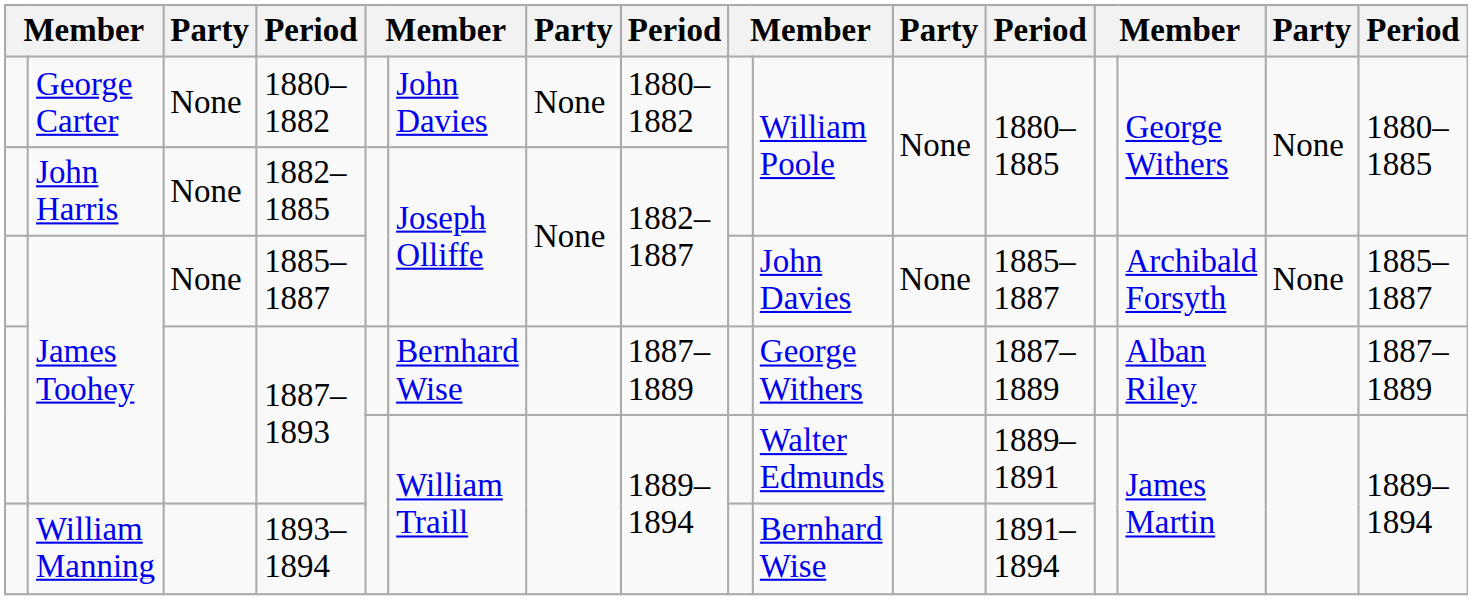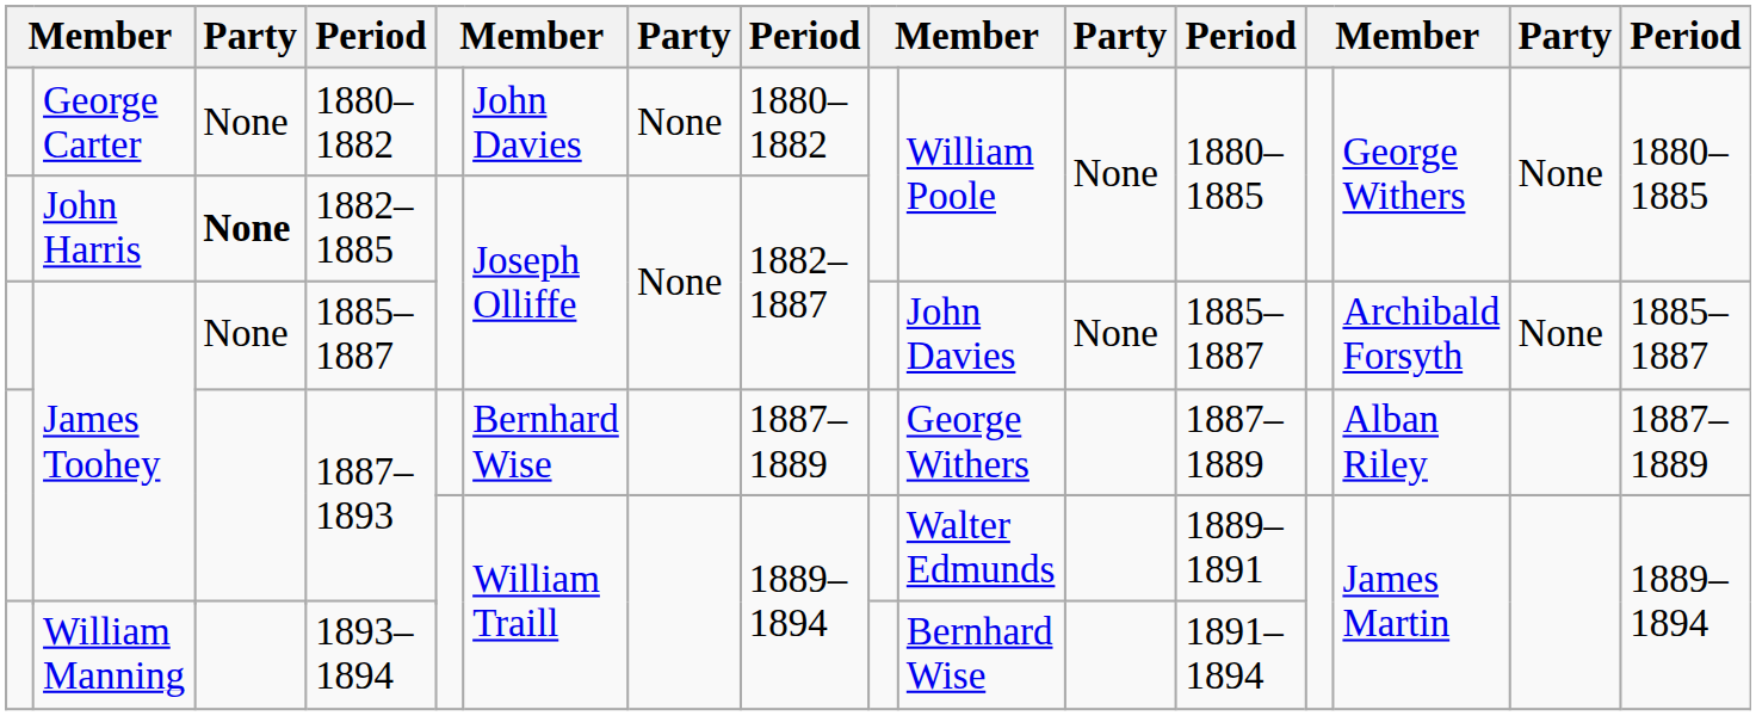1882–1885 | column 3: normal -> bold
